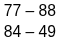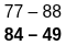84 – 49 | column 1: normal -> bold
